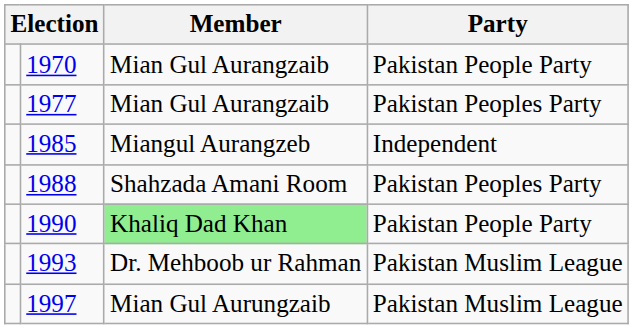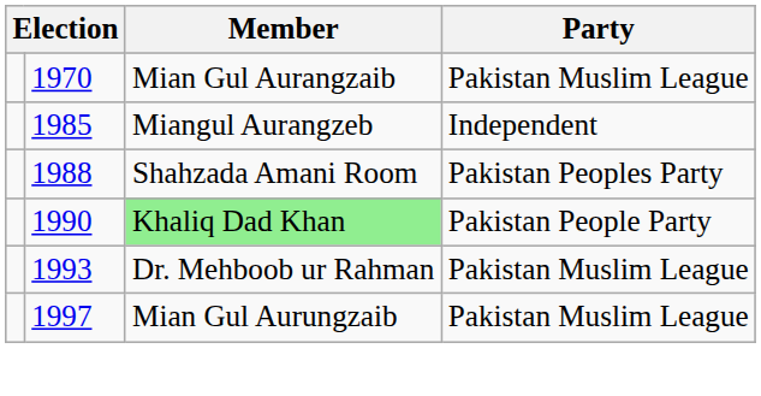1970 | Party: Pakistan People Party -> Pakistan Muslim League
- row: 1977 | Mian Gul Aurangzaib | Pakistan Peoples Party
